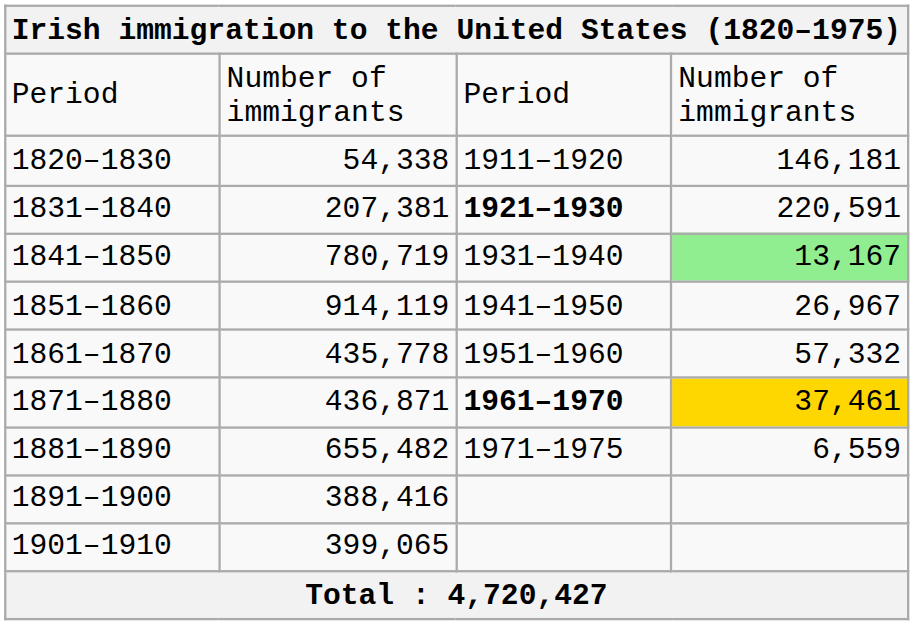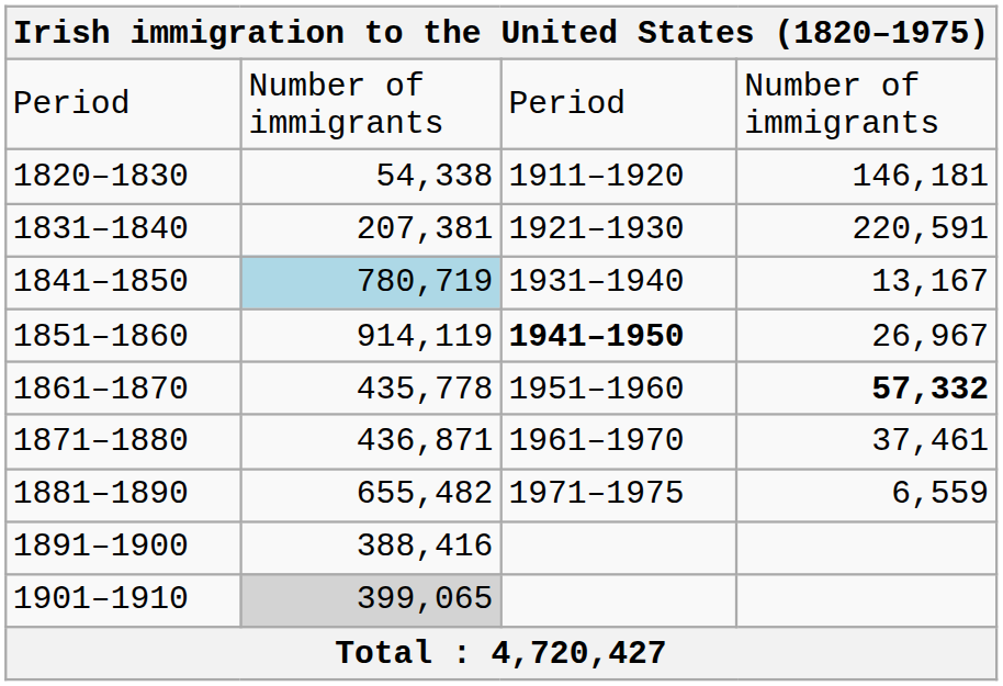1831–1840 | column 3: bold -> normal
1841–1850 | column 2: no background -> lightblue background
1841–1850 | column 4: lightgreen background -> no background
1851–1860 | column 3: normal -> bold
1861–1870 | column 4: normal -> bold
1871–1880 | column 3: bold -> normal
1871–1880 | column 4: gold background -> no background
1901–1910 | column 2: no background -> lightgrey background
